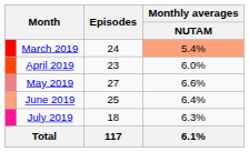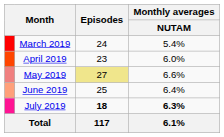March 2019 | Monthly averages / NUTAM: lightsalmon background -> no background
May 2019 | Episodes: no background -> khaki background
July 2019 | Episodes: normal -> bold
July 2019 | Monthly averages / NUTAM: normal -> bold
